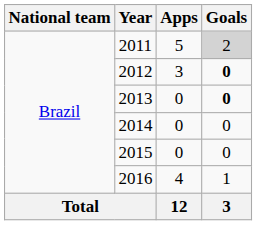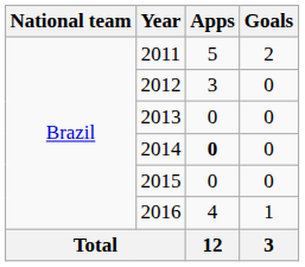2011 | Goals: lightgrey background -> no background
2012 | Goals: bold -> normal
2013 | Goals: bold -> normal
2014 | Apps: normal -> bold
